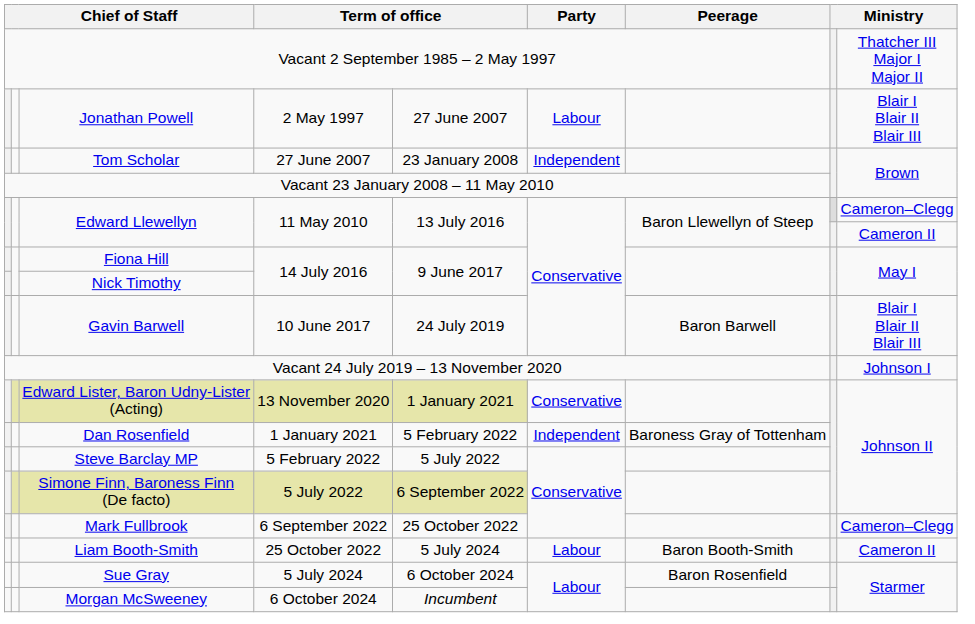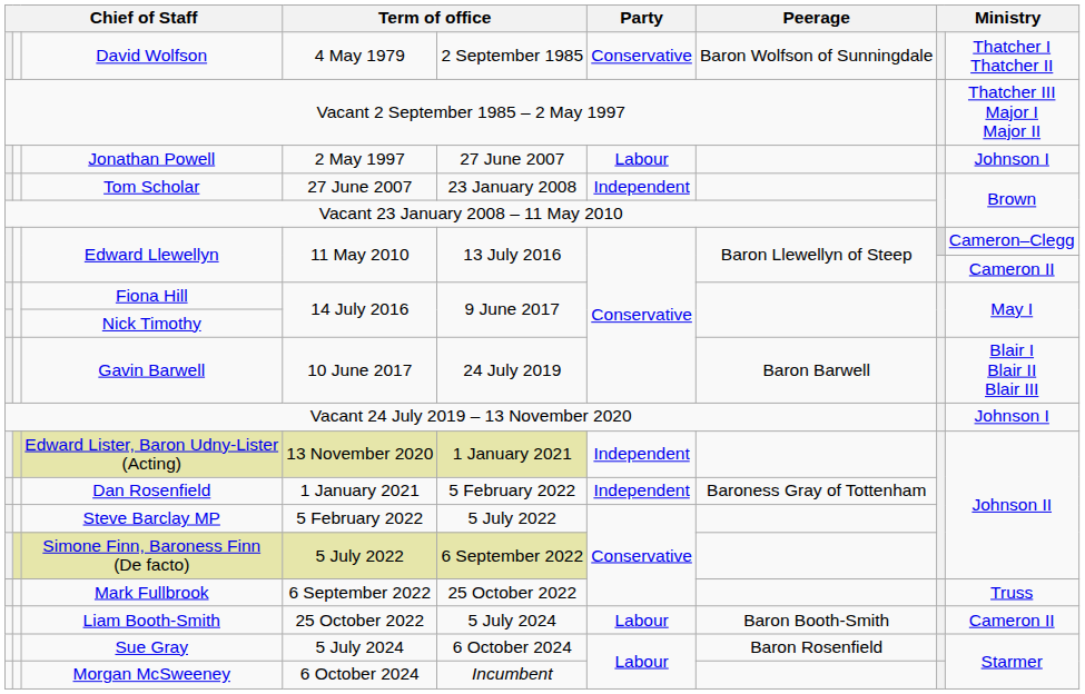+ row: David Wolfson | 4 May 1979 | 2 September 1985 | Conservative | Baron Wolfson of Sunningdale | Thatcher I Thatcher II
Jonathan Powell | column 9: Blair I Blair II Blair III -> Johnson I
Edward Lister, Baron Udny-Lister (Acting) | Party: Conservative -> Independent
Mark Fullbrook | column 9: Cameron–Clegg -> Truss
